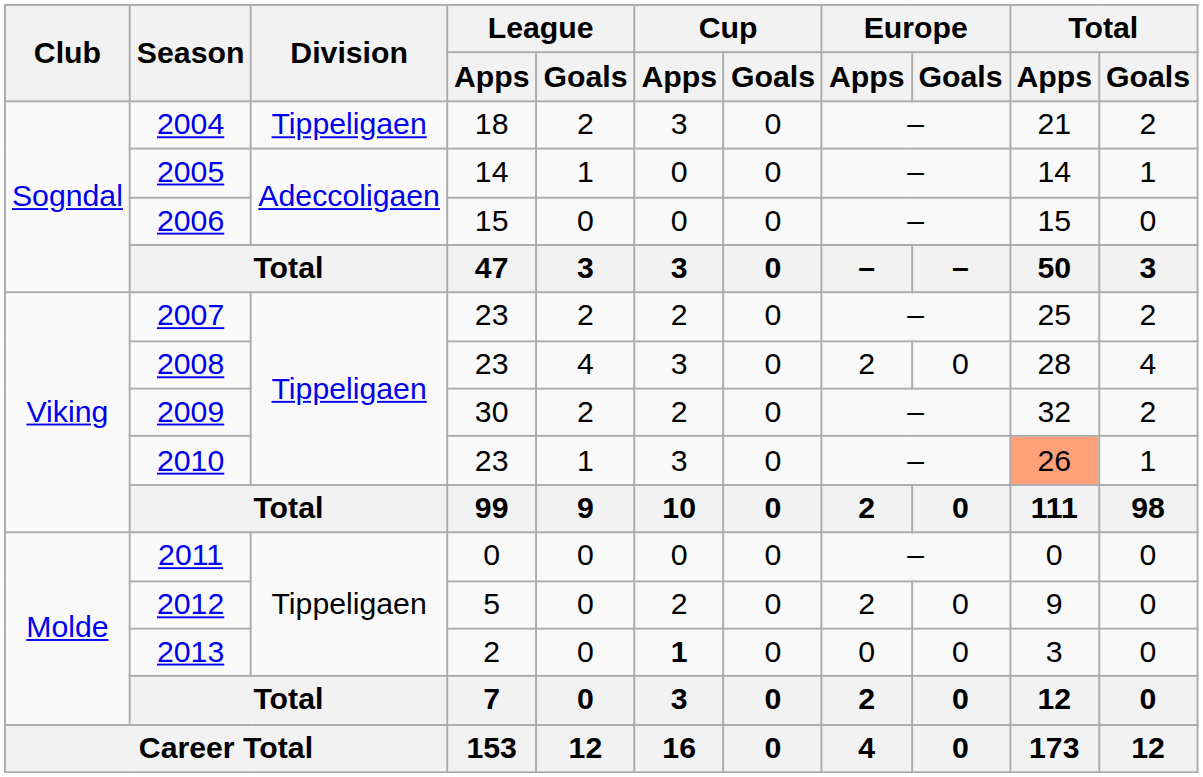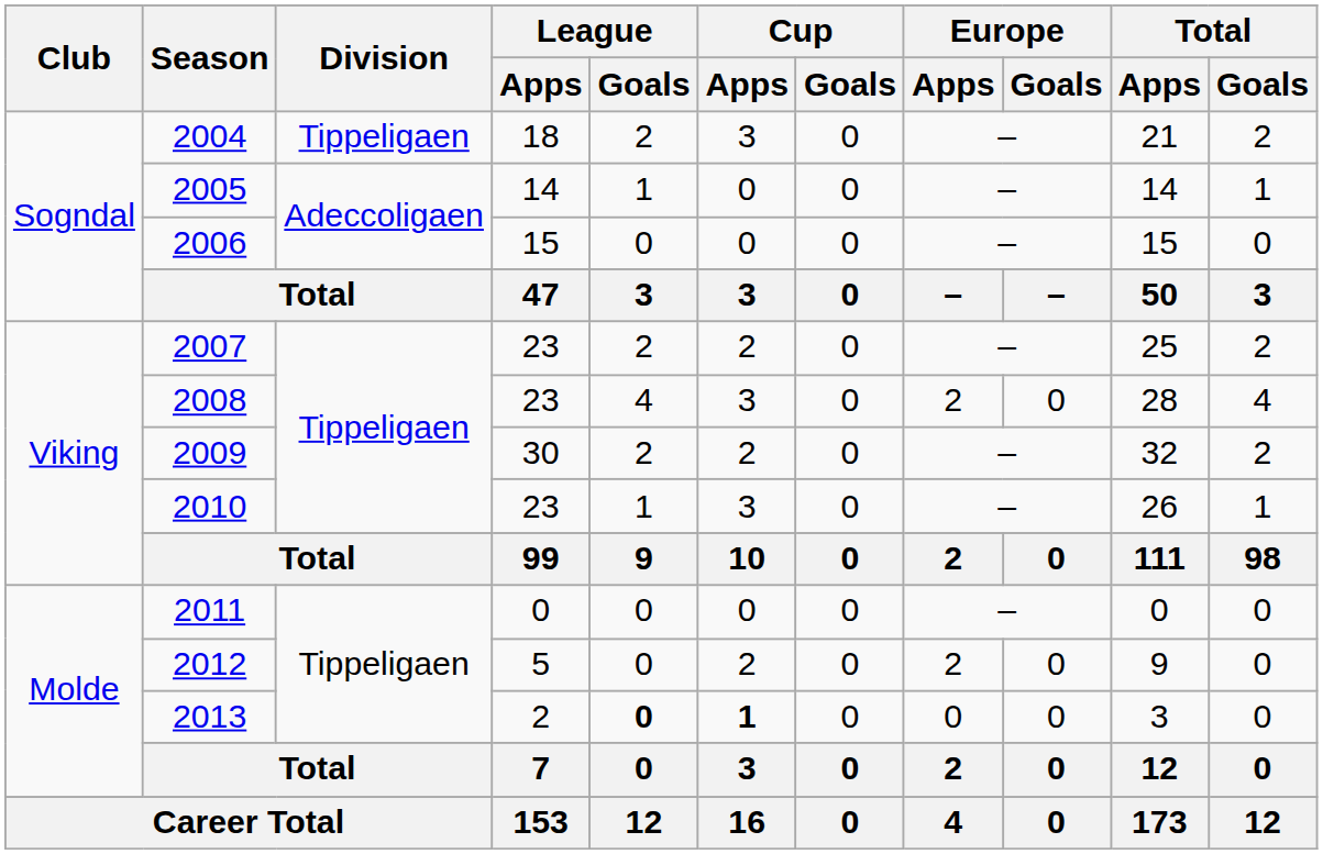2010 | Total / Apps: lightsalmon background -> no background
2013 | League / Goals: normal -> bold
